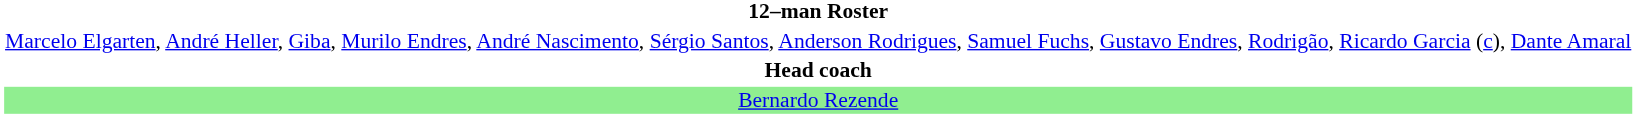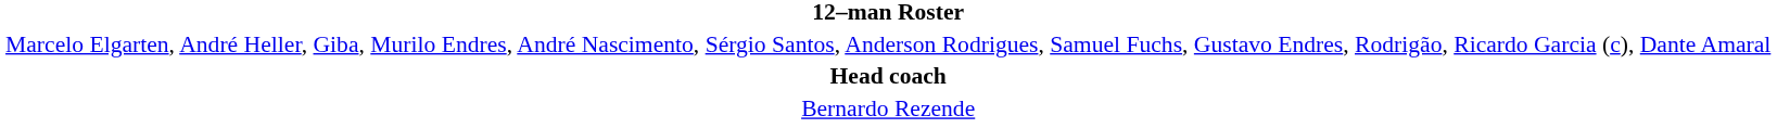row 4 | column 1: lightgreen background -> no background
